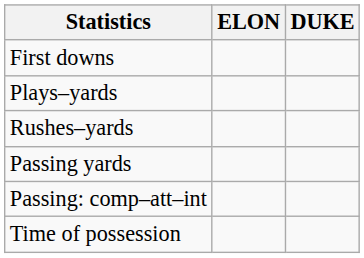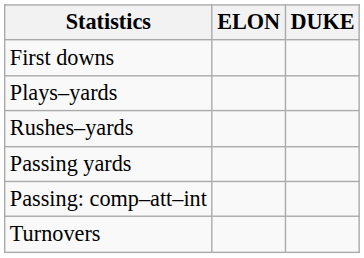+ row: Turnovers
- row: Time of possession
